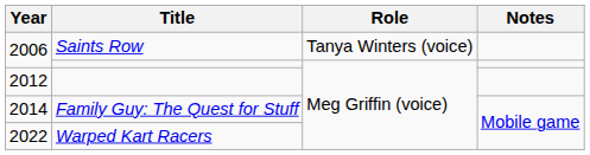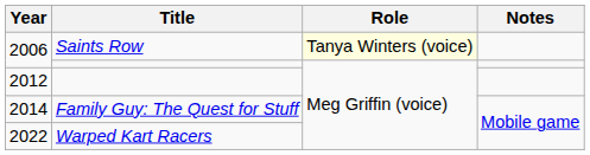2006 / Saints Row | Role: no background -> lightyellow background
